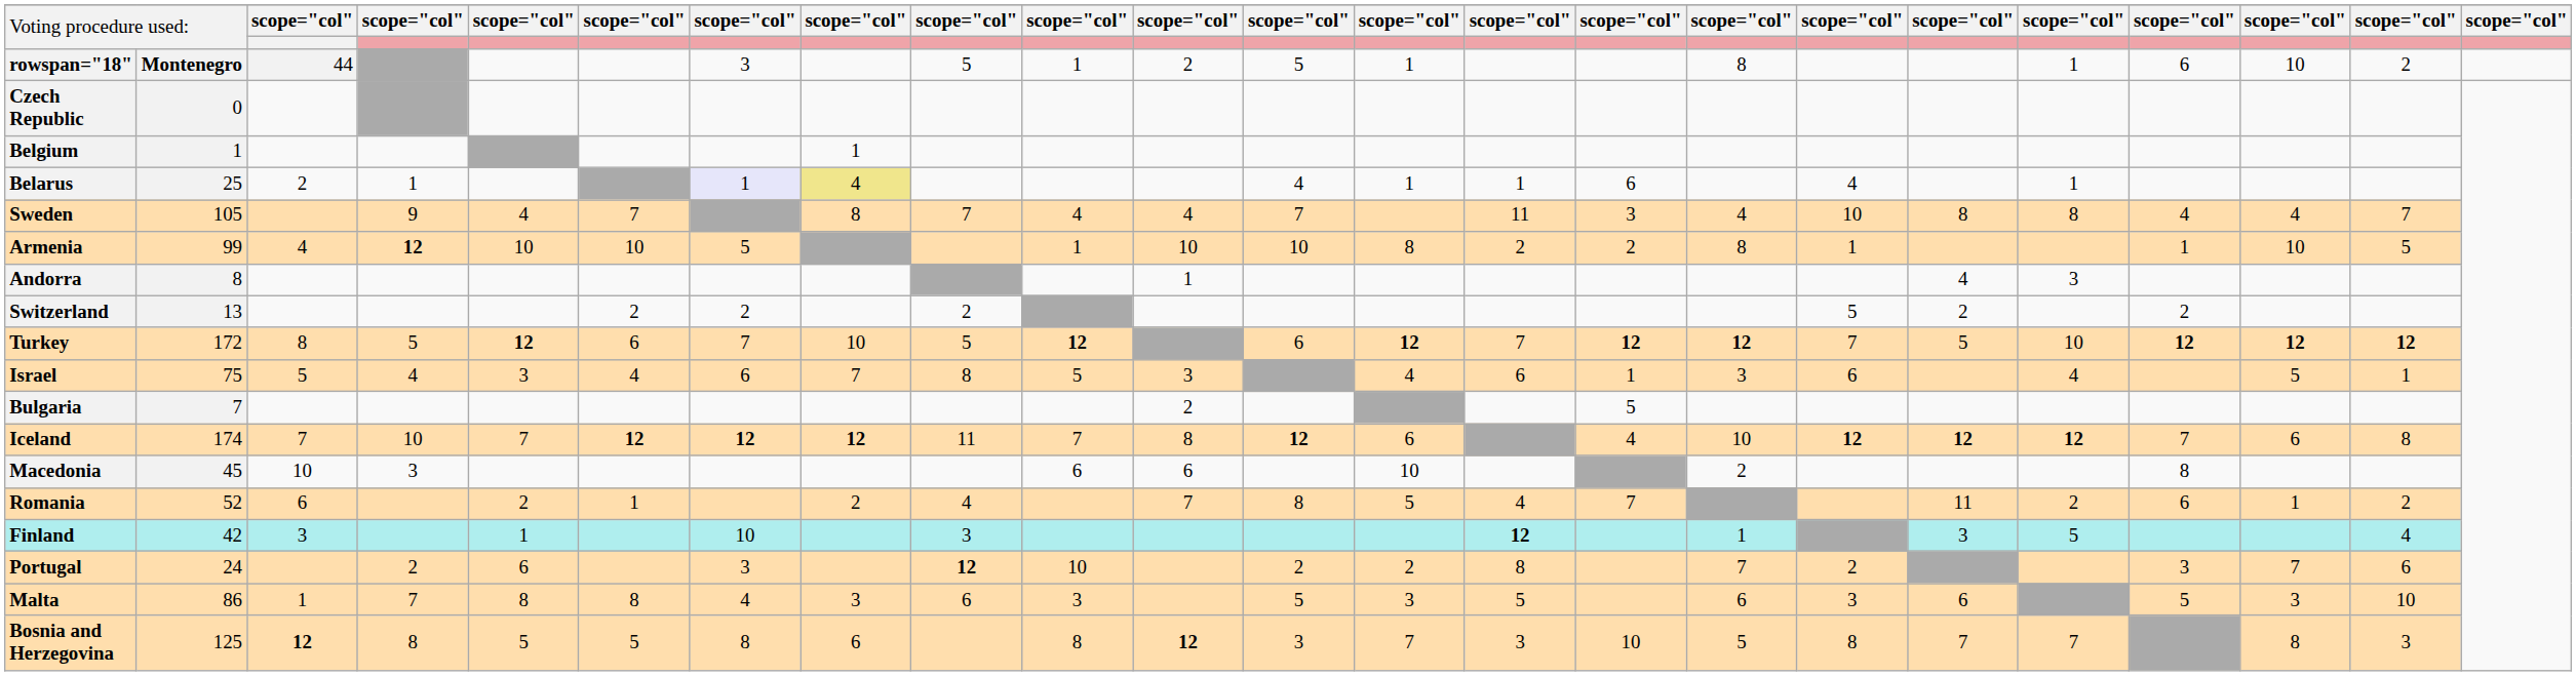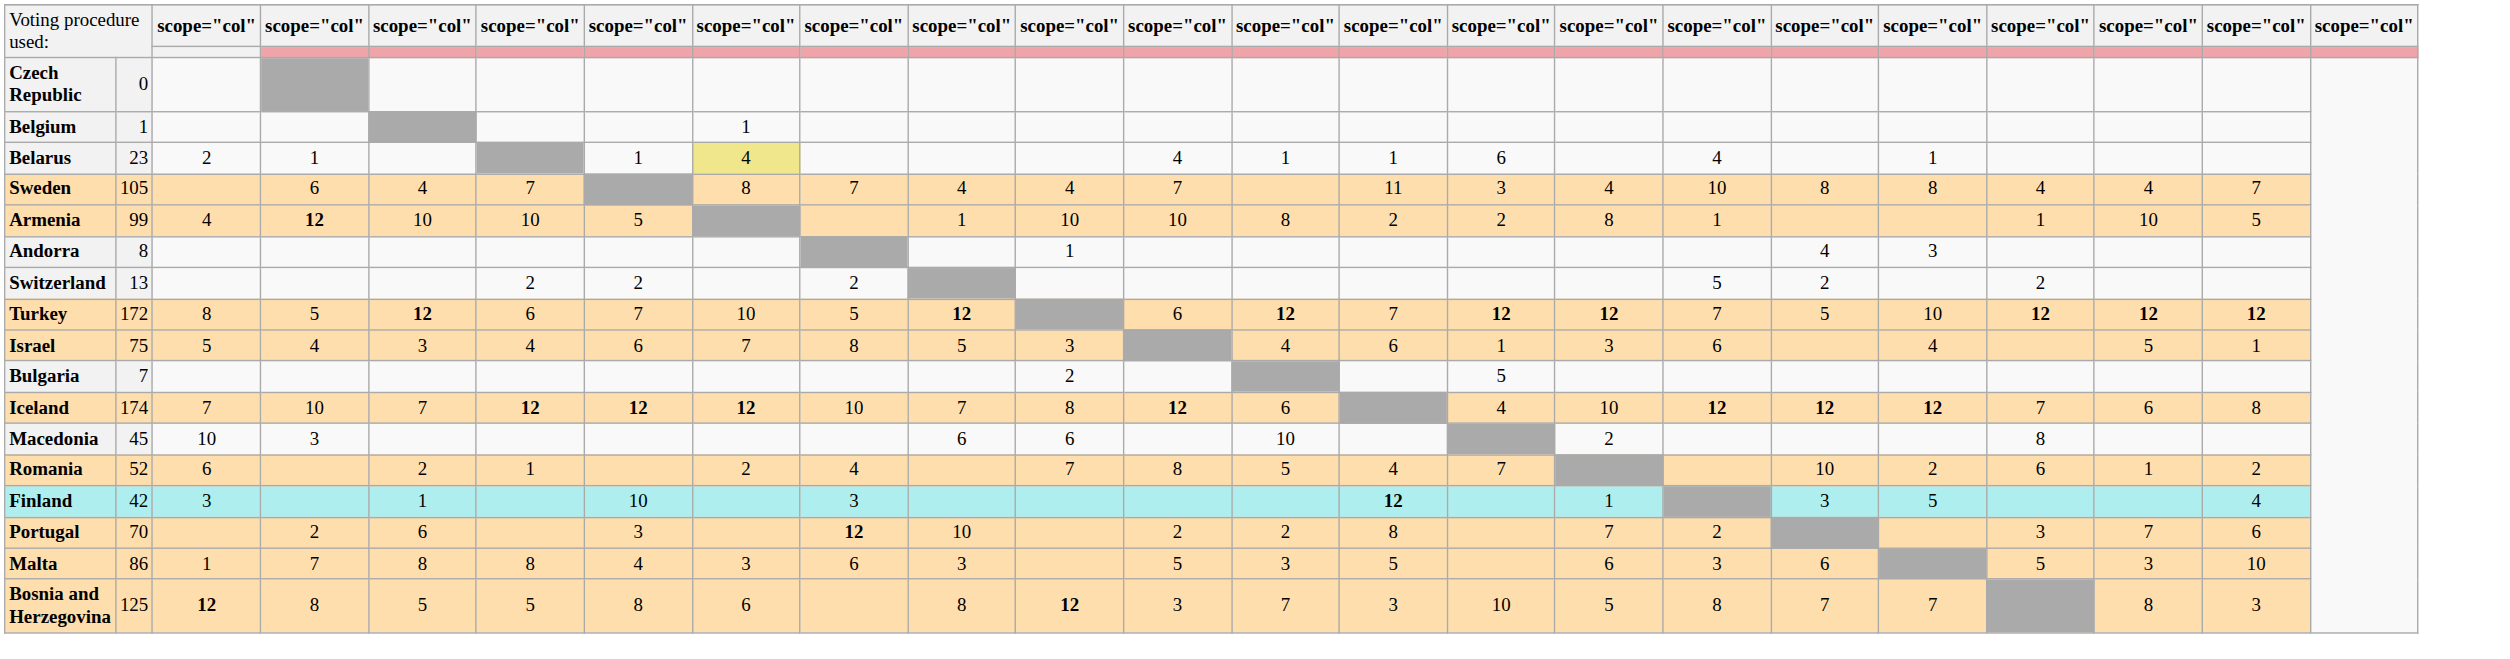- row: rowspan="18" | Montenegro | 44 | 3 | 5 | 1 | 2 | 5 | 1 | 8 | 1 | 6 | 10 | 2
Belarus | column 2: 25 -> 23
Belarus | column 7: lavender background -> no background
Sweden | column 4: 9 -> 6
Iceland | column 9: 11 -> 10
Romania | column 18: 11 -> 10
Portugal | column 2: 24 -> 70
